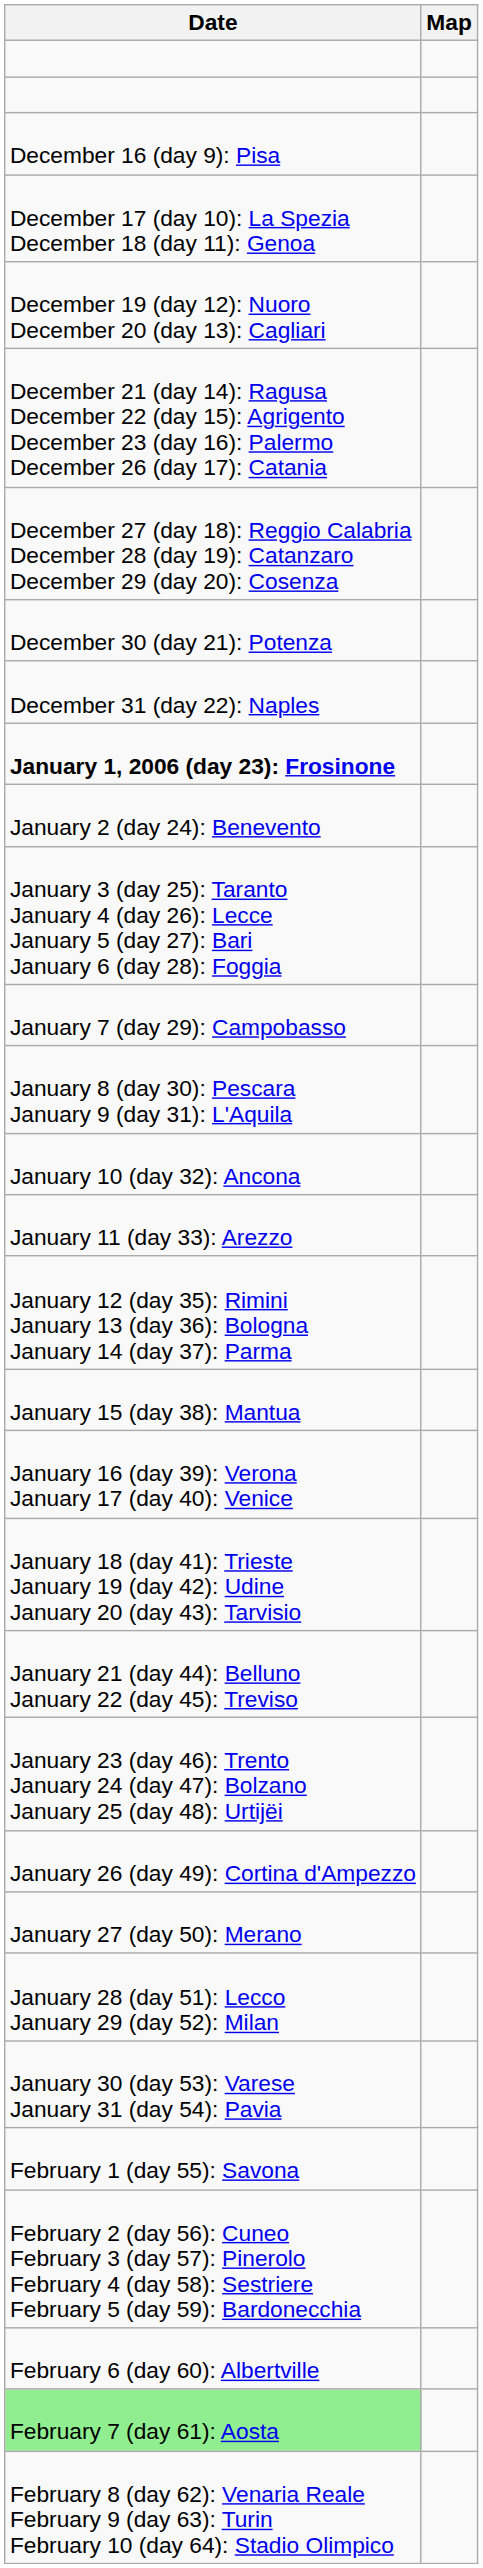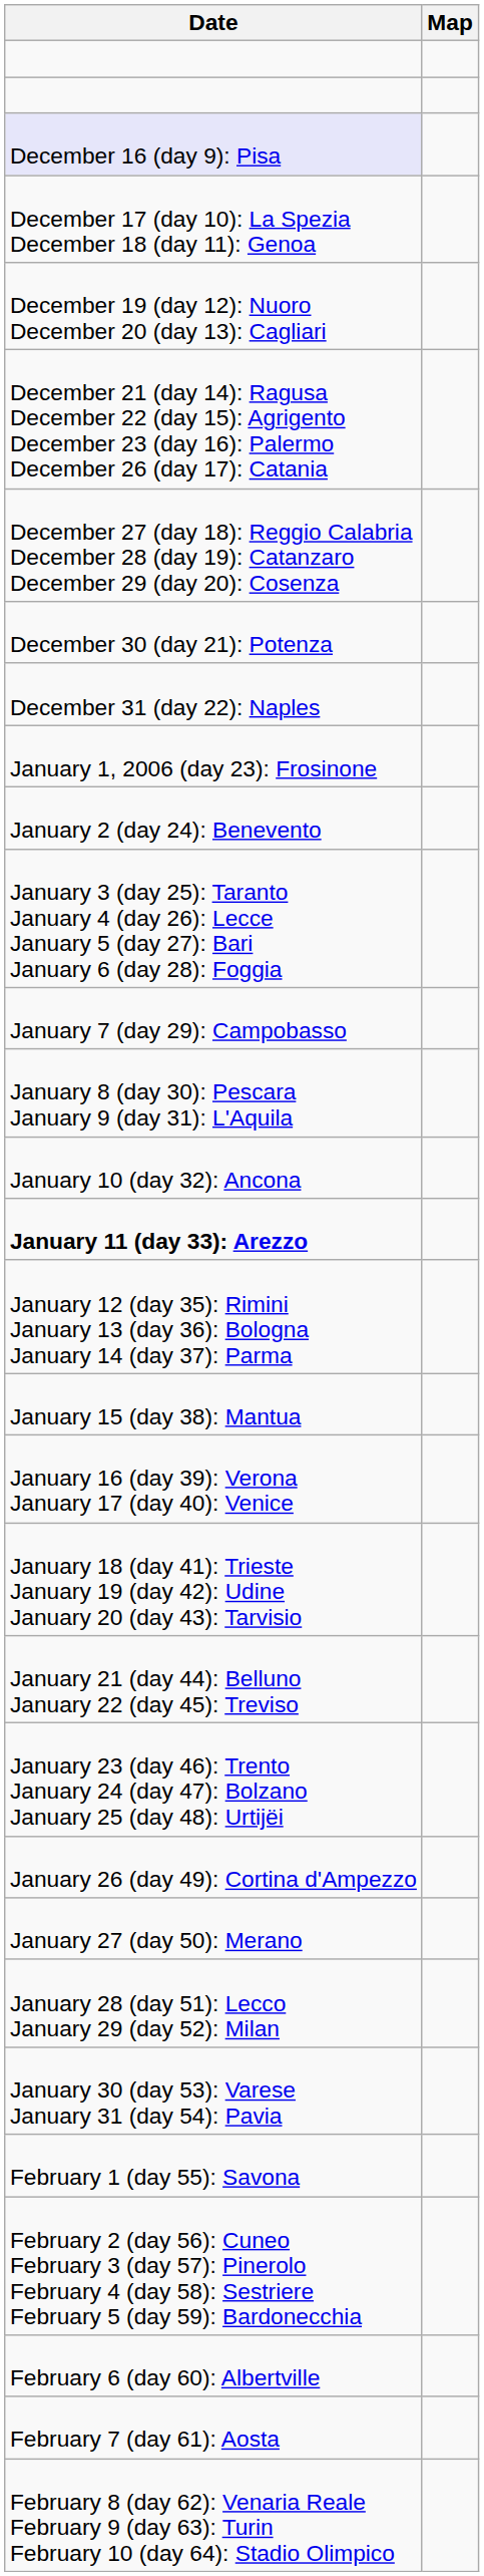row 4 | Date: no background -> lavender background
row 11 | Date: bold -> normal
row 17 | Date: normal -> bold
row 31 | Date: lightgreen background -> no background
